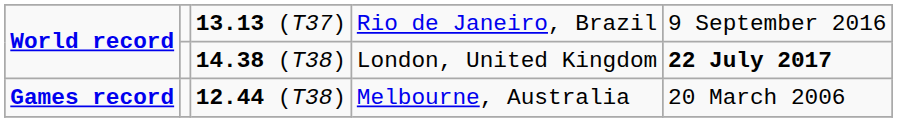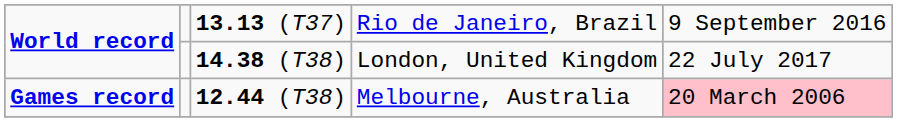World record / London, United Kingdom | column 5: bold -> normal
Games record | column 5: no background -> pink background
